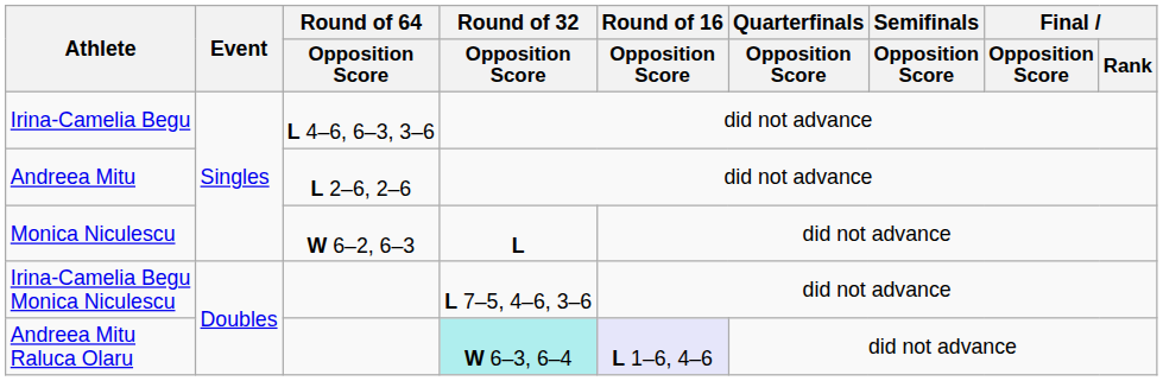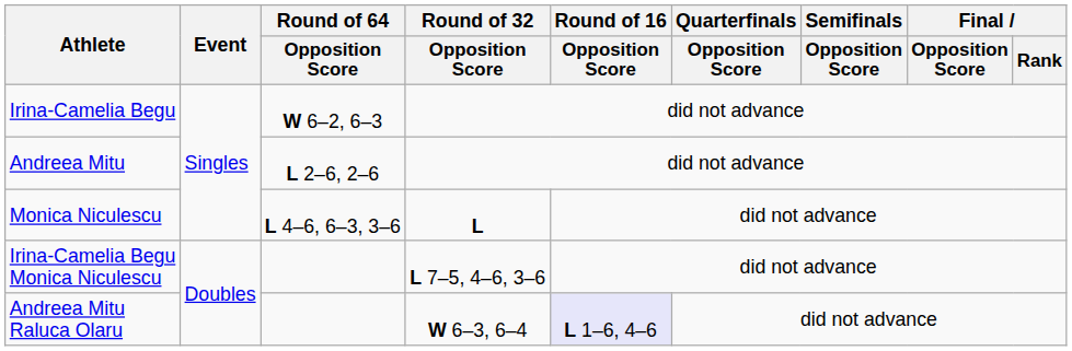Irina-Camelia Begu | Round of 64 / Opposition Score: L 4–6, 6–3, 3–6 -> W 6–2, 6–3
Monica Niculescu | Round of 64 / Opposition Score: W 6–2, 6–3 -> L 4–6, 6–3, 3–6
Andreea Mitu Raluca Olaru | Round of 32 / Opposition Score: paleturquoise background -> no background
